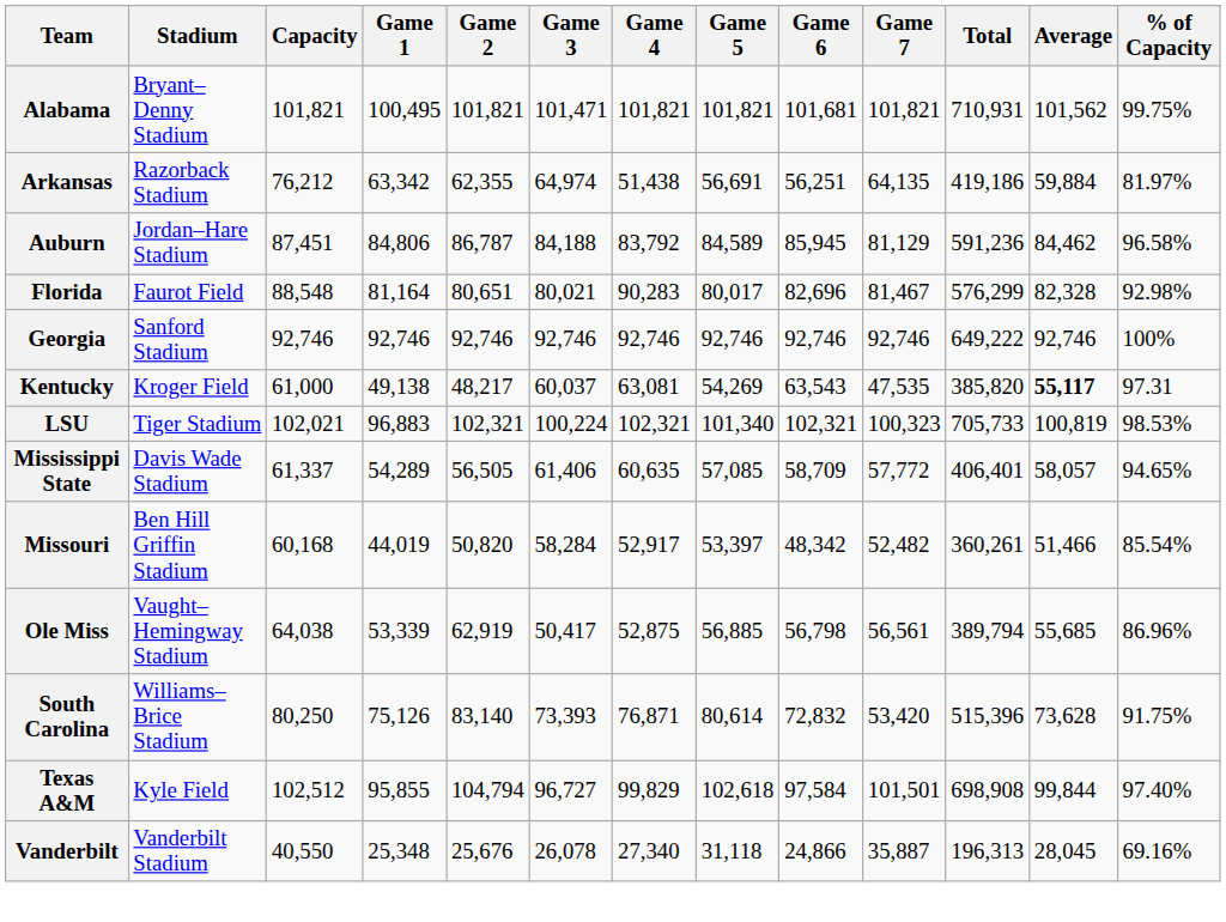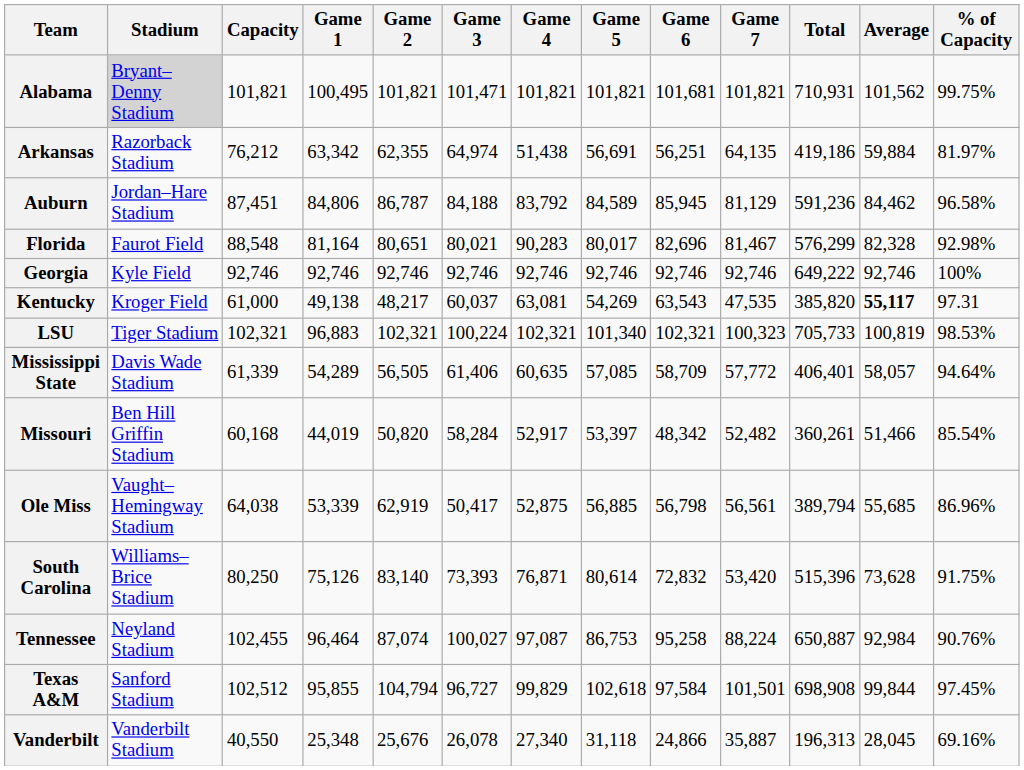Alabama | Stadium: no background -> lightgrey background
Georgia | Stadium: Sanford Stadium -> Kyle Field
LSU | Capacity: 102,021 -> 102,321
Mississippi State | Capacity: 61,337 -> 61,339
Mississippi State | % of Capacity: 94.65% -> 94.64%
+ row: Tennessee | Neyland Stadium | 102,455 | 96,464 | 87,074 | 100,027 | 97,087 | 86,753 | 95,258 | 88,224 | 650,887 | 92,984 | 90.76%
Texas A&M | Stadium: Kyle Field -> Sanford Stadium
Texas A&M | % of Capacity: 97.40% -> 97.45%
